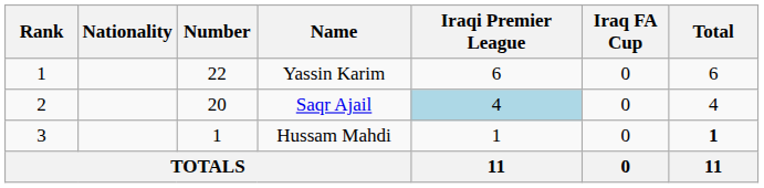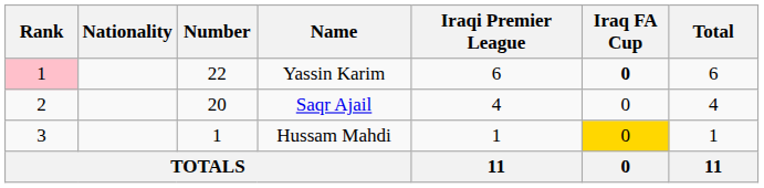Yassin Karim | Rank: no background -> pink background
Yassin Karim | Iraq FA Cup: normal -> bold
Saqr Ajail | Iraqi Premier League: lightblue background -> no background
Hussam Mahdi | Iraq FA Cup: no background -> gold background
Hussam Mahdi | Total: bold -> normal
